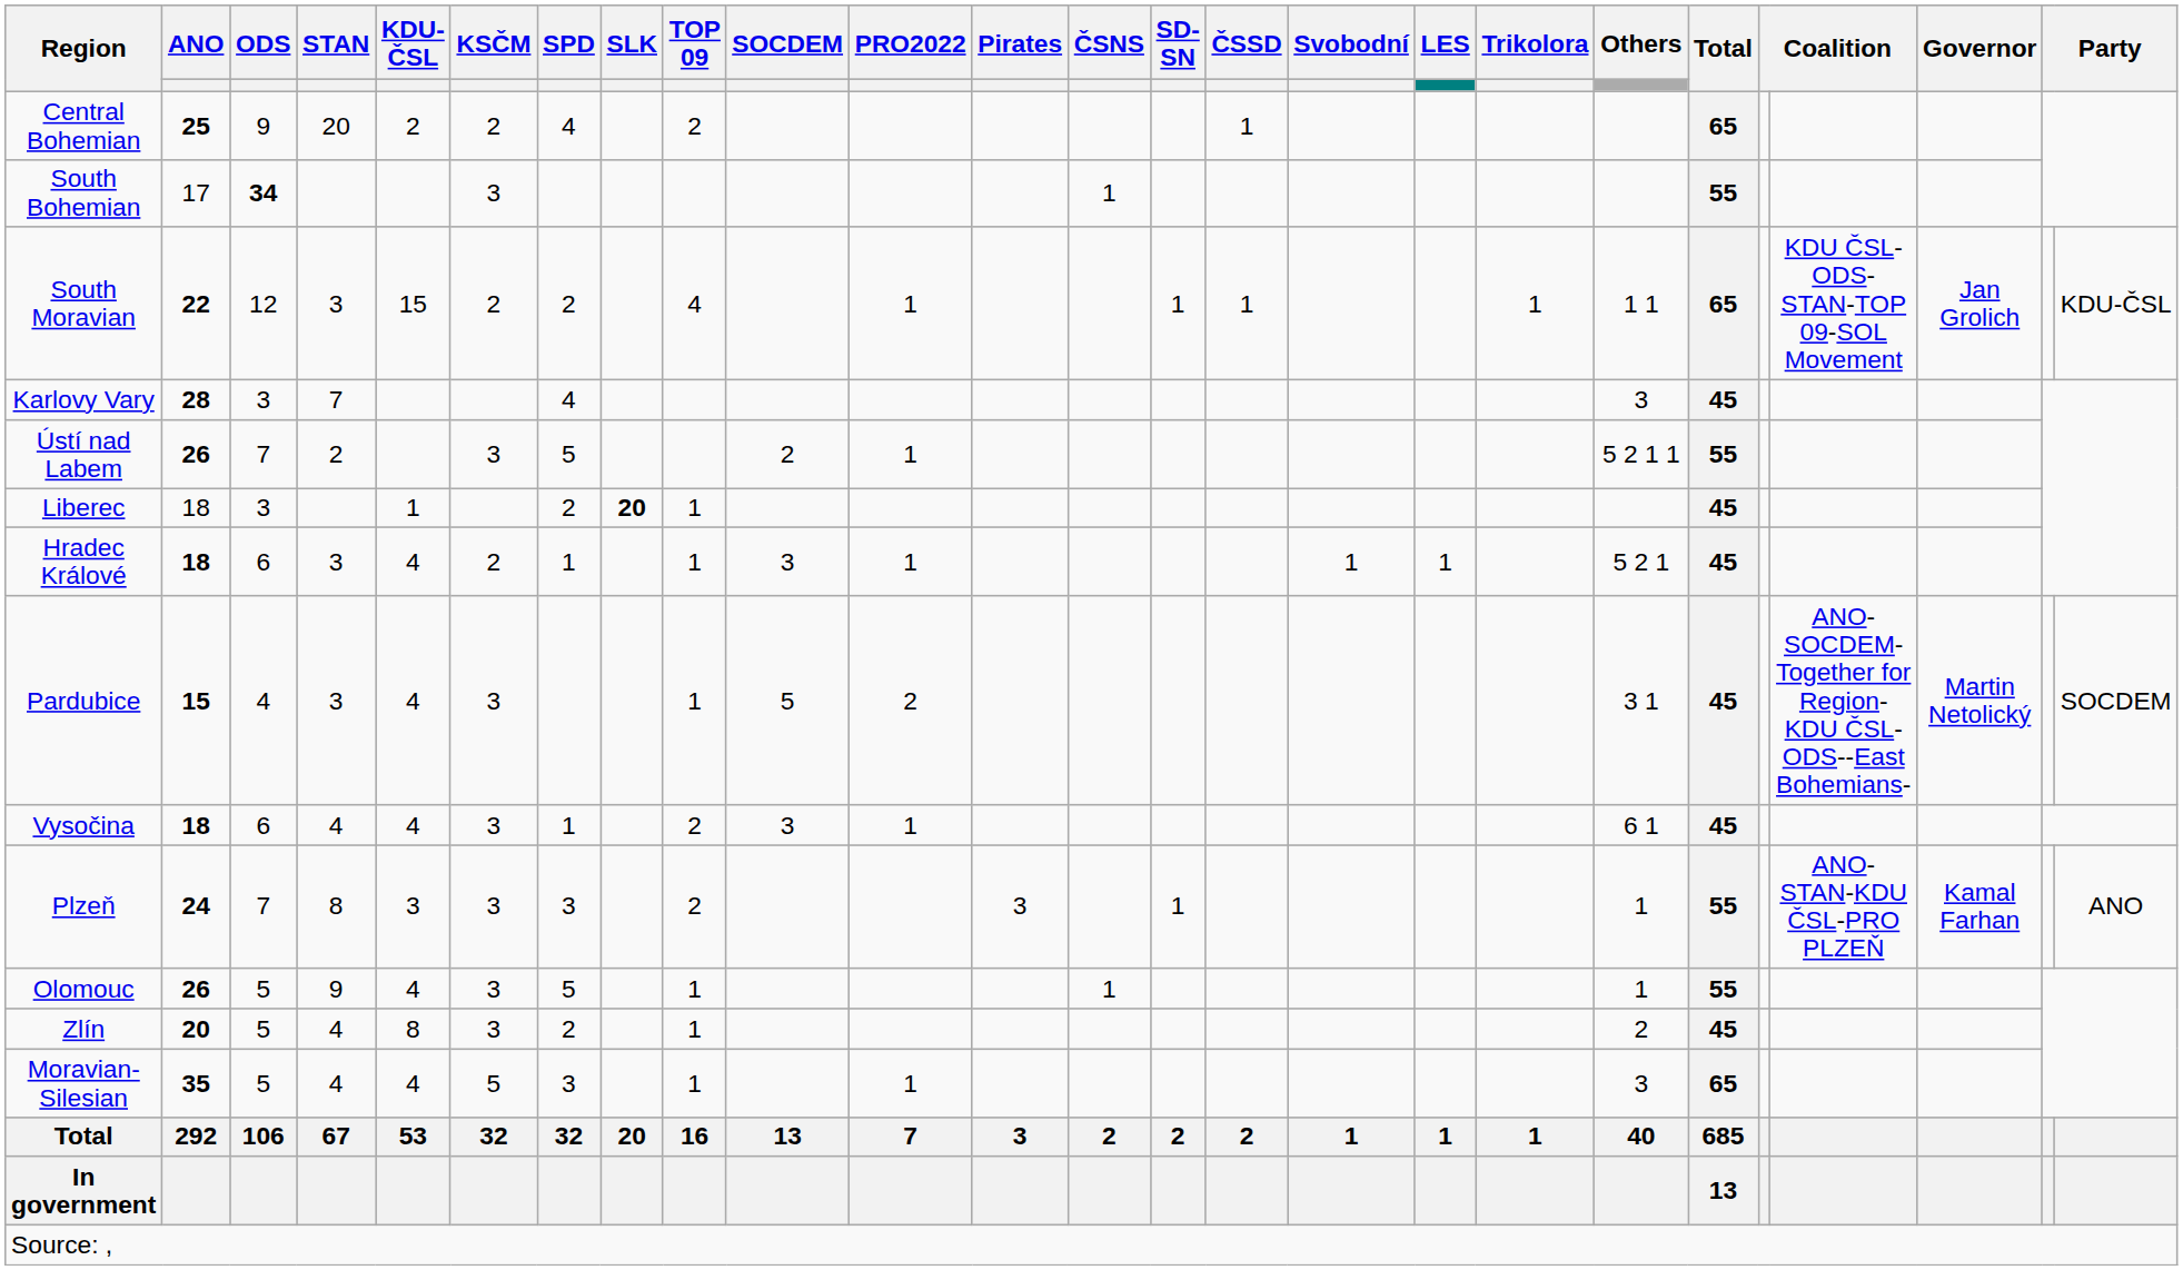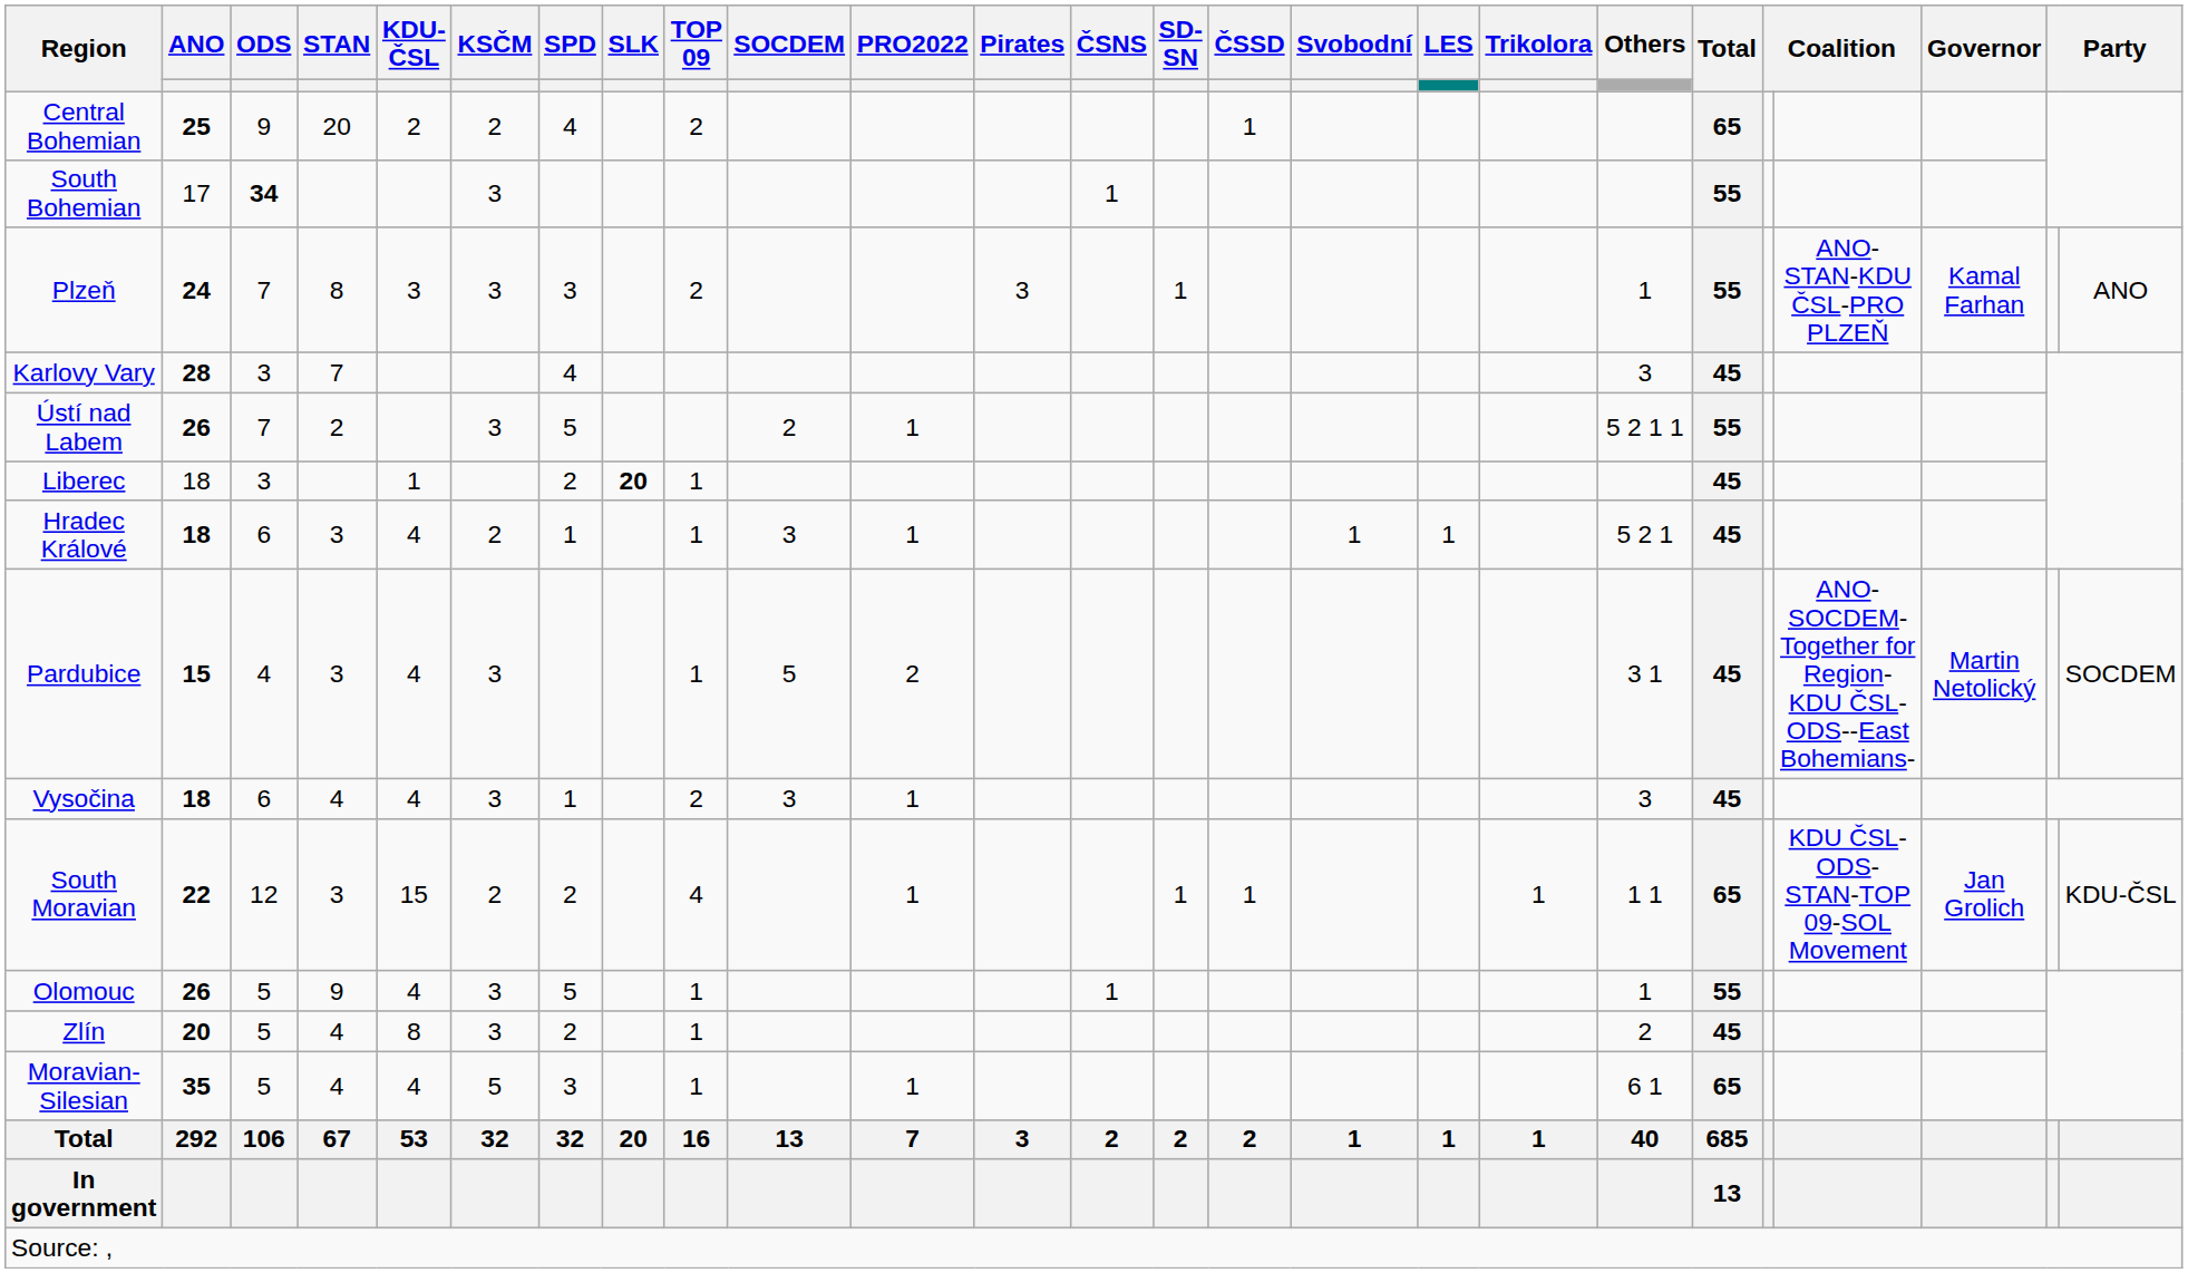rows swapped: Plzeň <-> South Moravian
Vysočina | Others: 6 1 -> 3
Moravian-Silesian | Others: 3 -> 6 1
